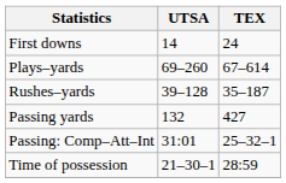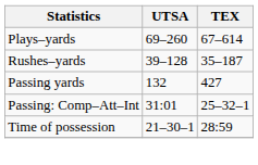- row: First downs | 14 | 24
